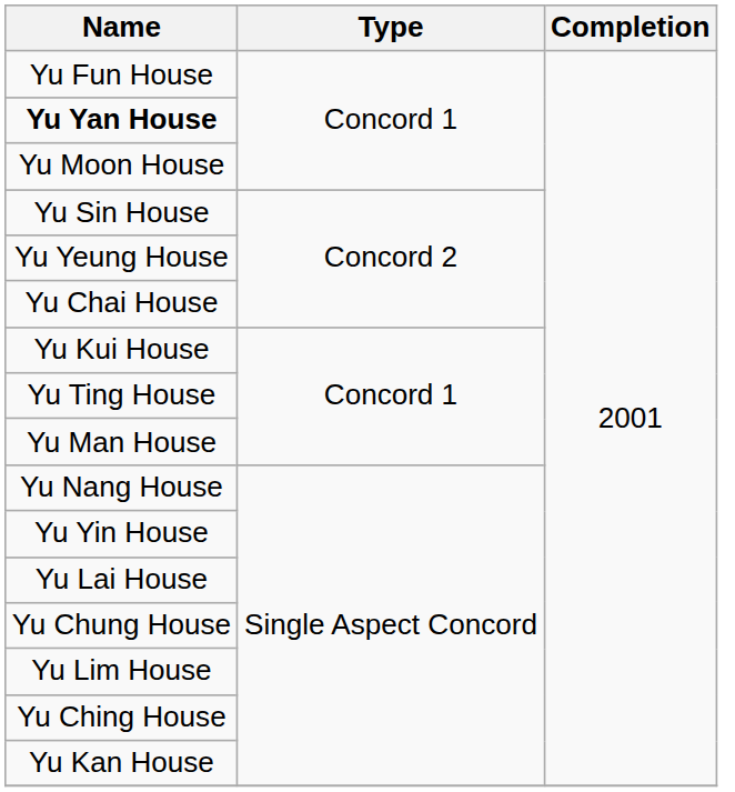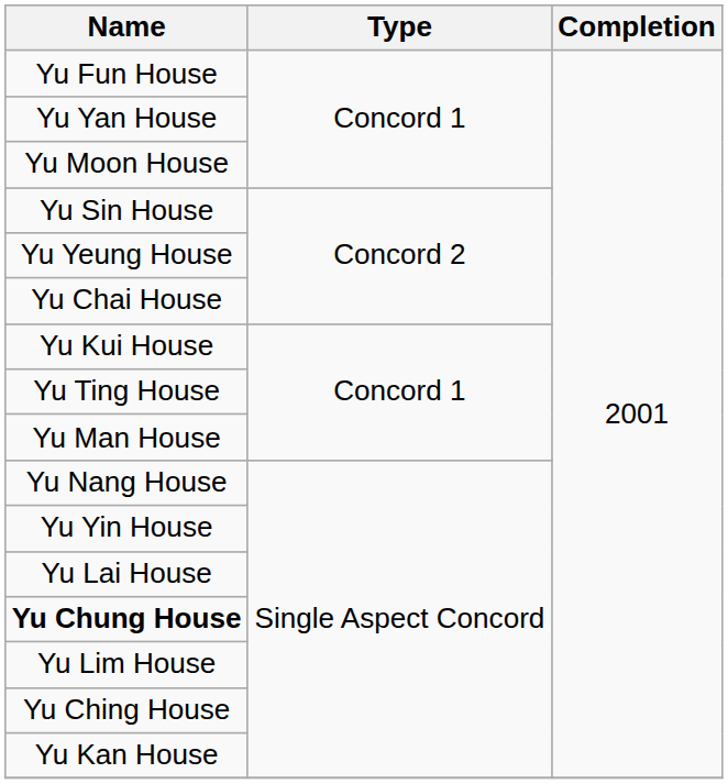Yu Yan House | Name: bold -> normal
Yu Chung House | Name: normal -> bold
